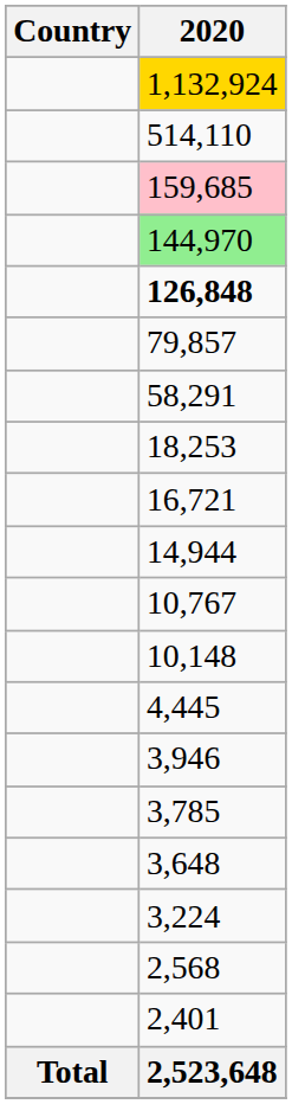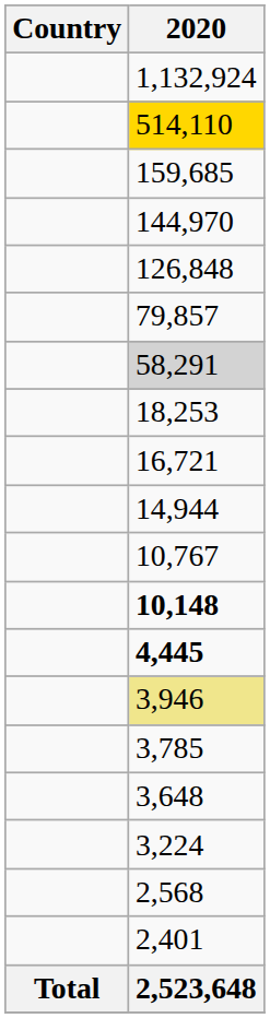1,132,924 | 2020: gold background -> no background
514,110 | 2020: no background -> gold background
159,685 | 2020: pink background -> no background
144,970 | 2020: lightgreen background -> no background
126,848 | 2020: bold -> normal
58,291 | 2020: no background -> lightgrey background
10,148 | 2020: normal -> bold
4,445 | 2020: normal -> bold
3,946 | 2020: no background -> khaki background
